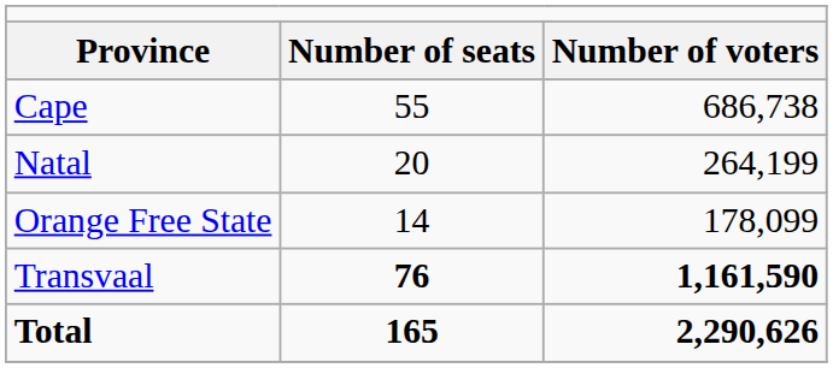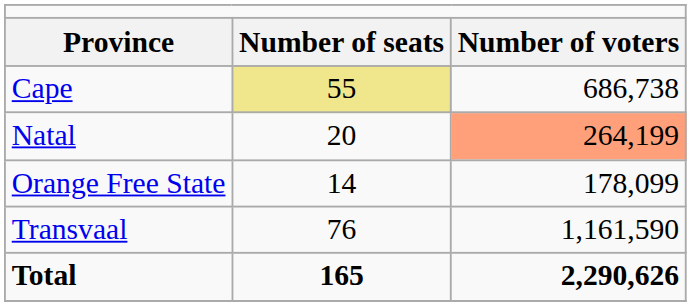Cape | column 2: no background -> khaki background
Natal | column 3: no background -> lightsalmon background
Transvaal | column 2: bold -> normal
Transvaal | column 3: bold -> normal
